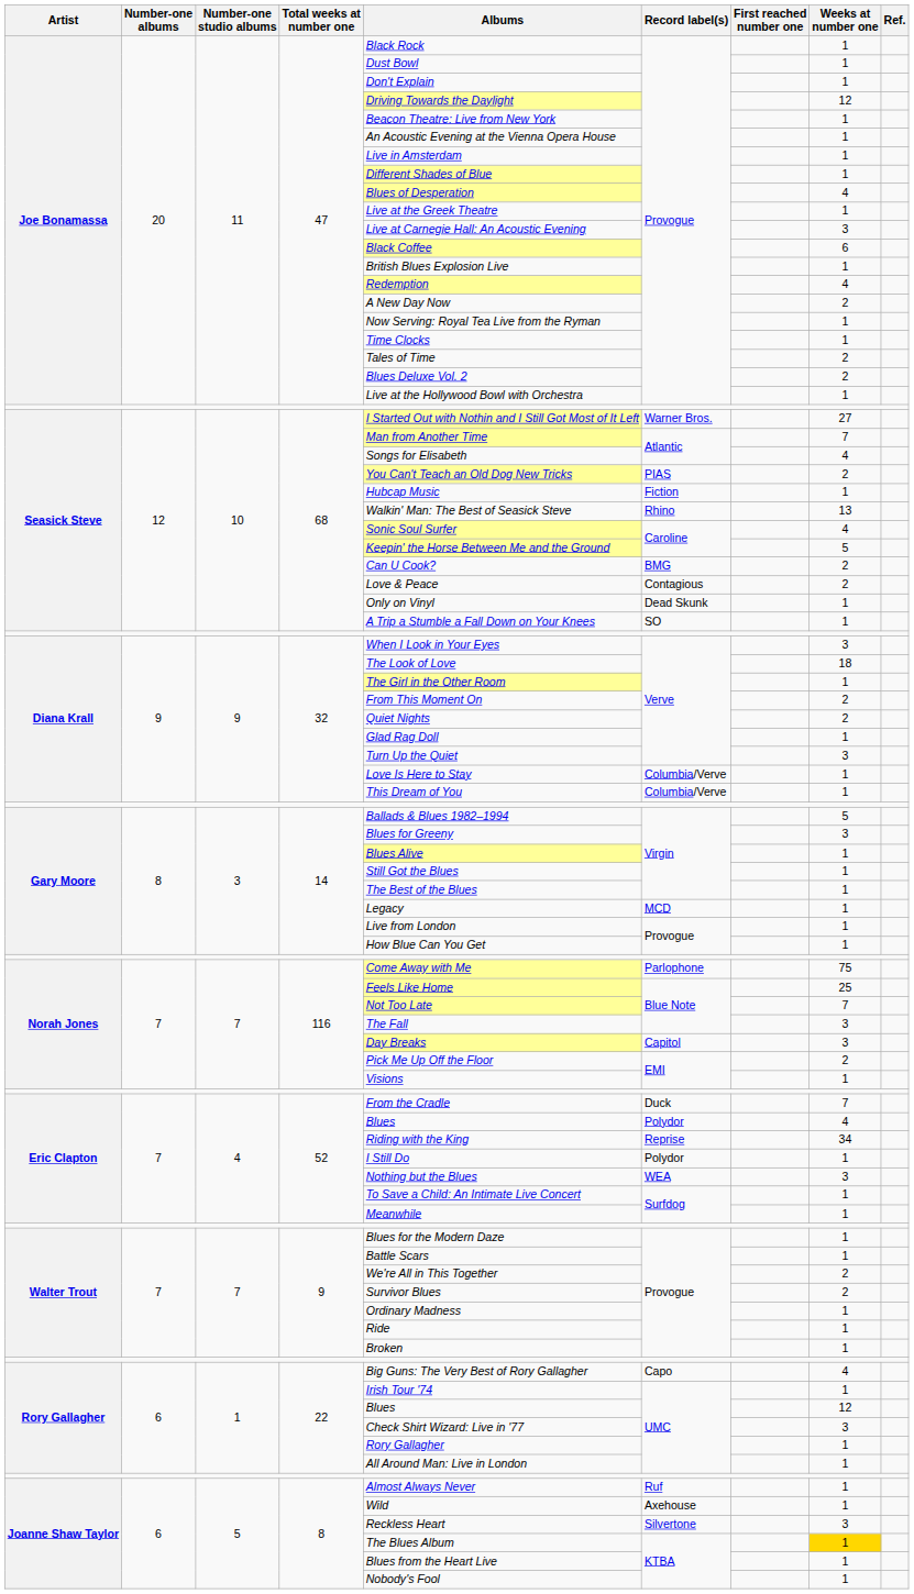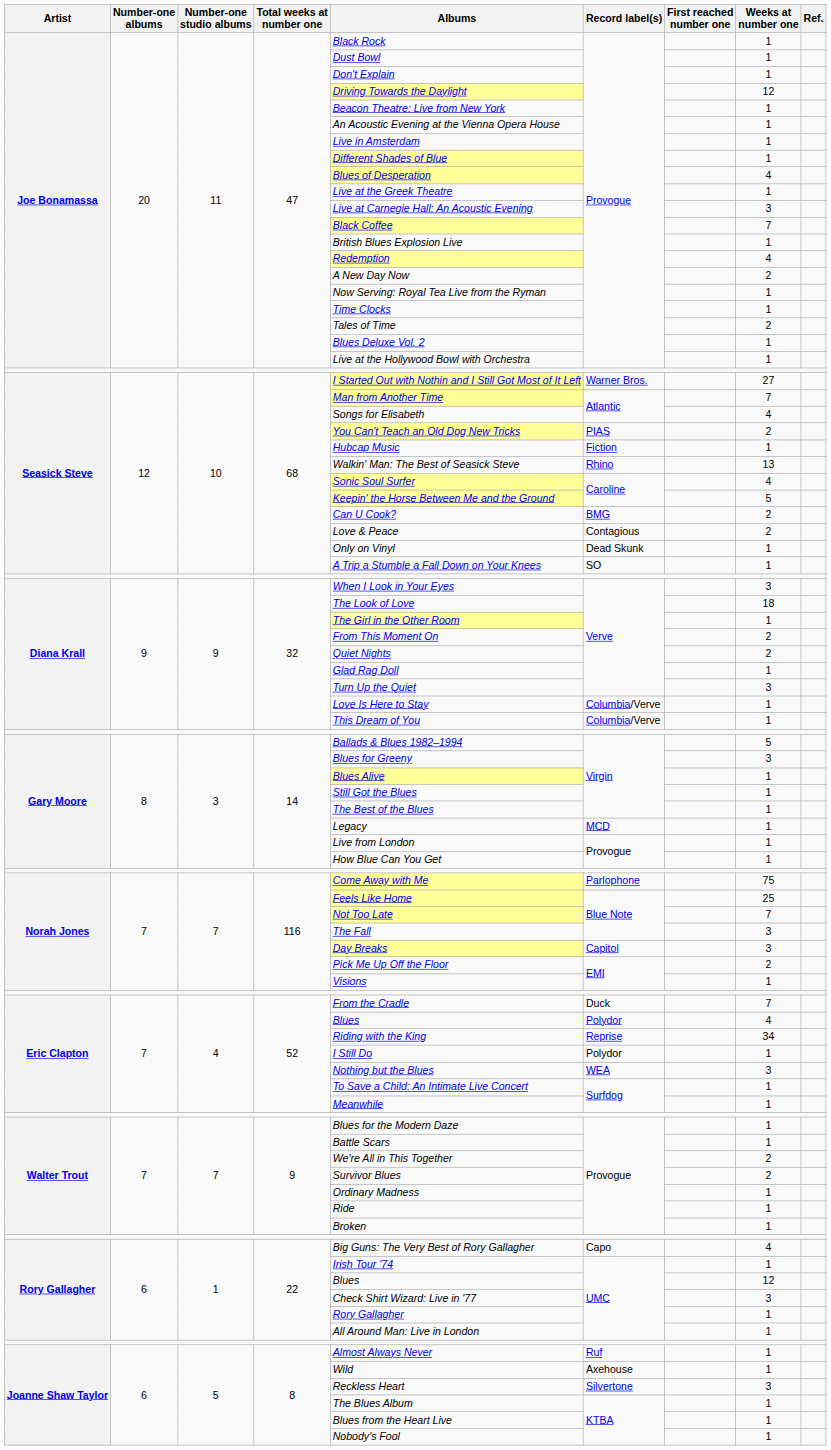row 13 | Weeks at number one: 6 -> 7
row 20 | Weeks at number one: 2 -> 1
row 89 | Weeks at number one: gold background -> no background
